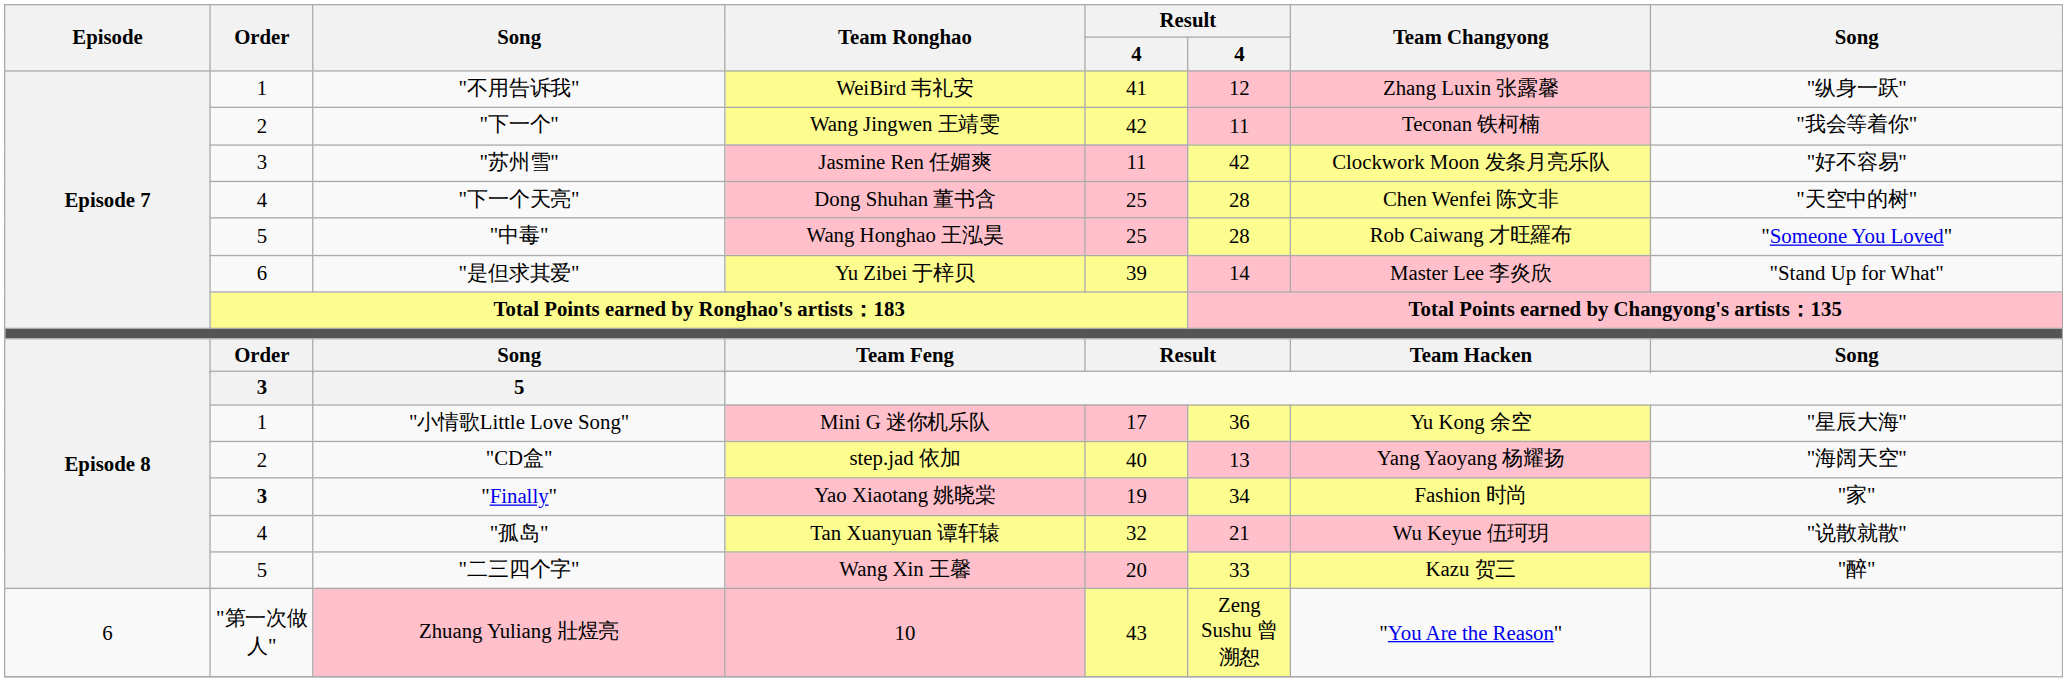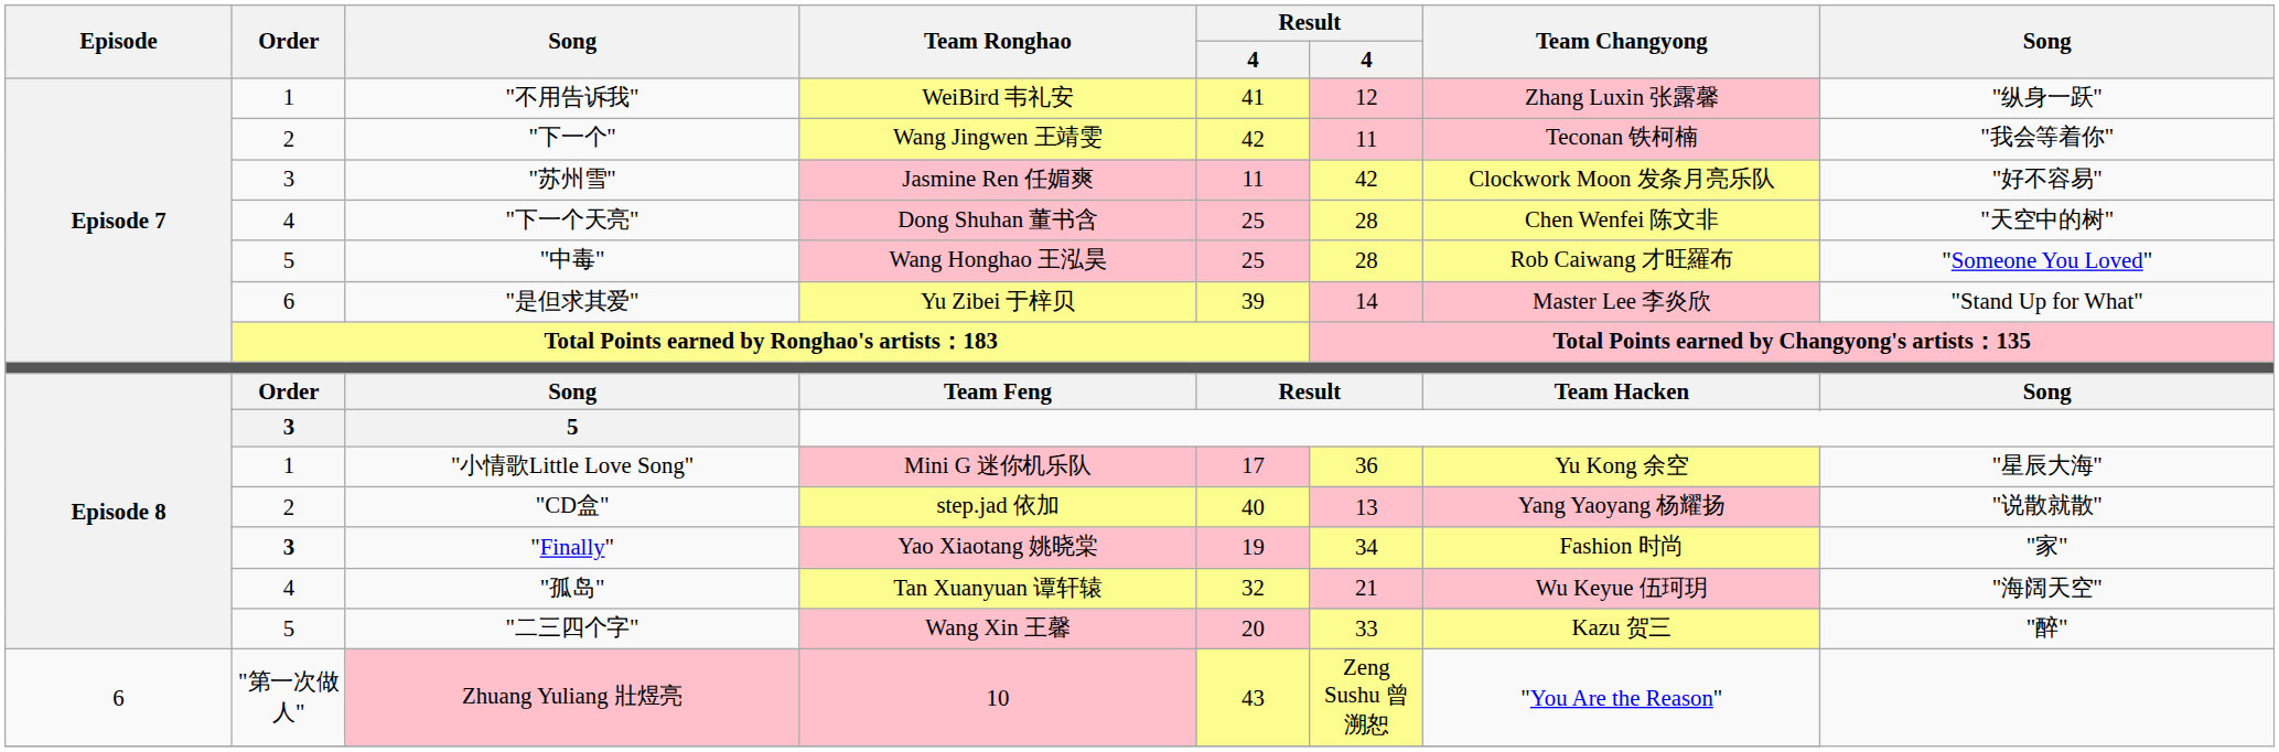"CD盒" | column 8: "海阔天空" -> "说散就散"
"孤岛" | column 8: "说散就散" -> "海阔天空"
